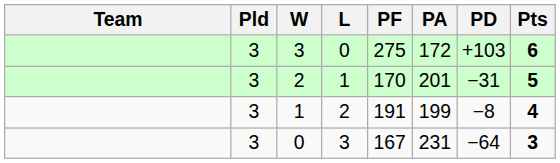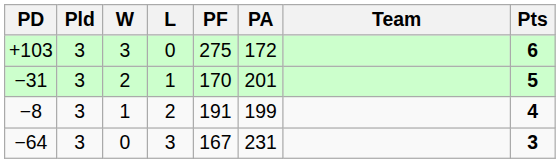columns swapped: Team <-> PD
